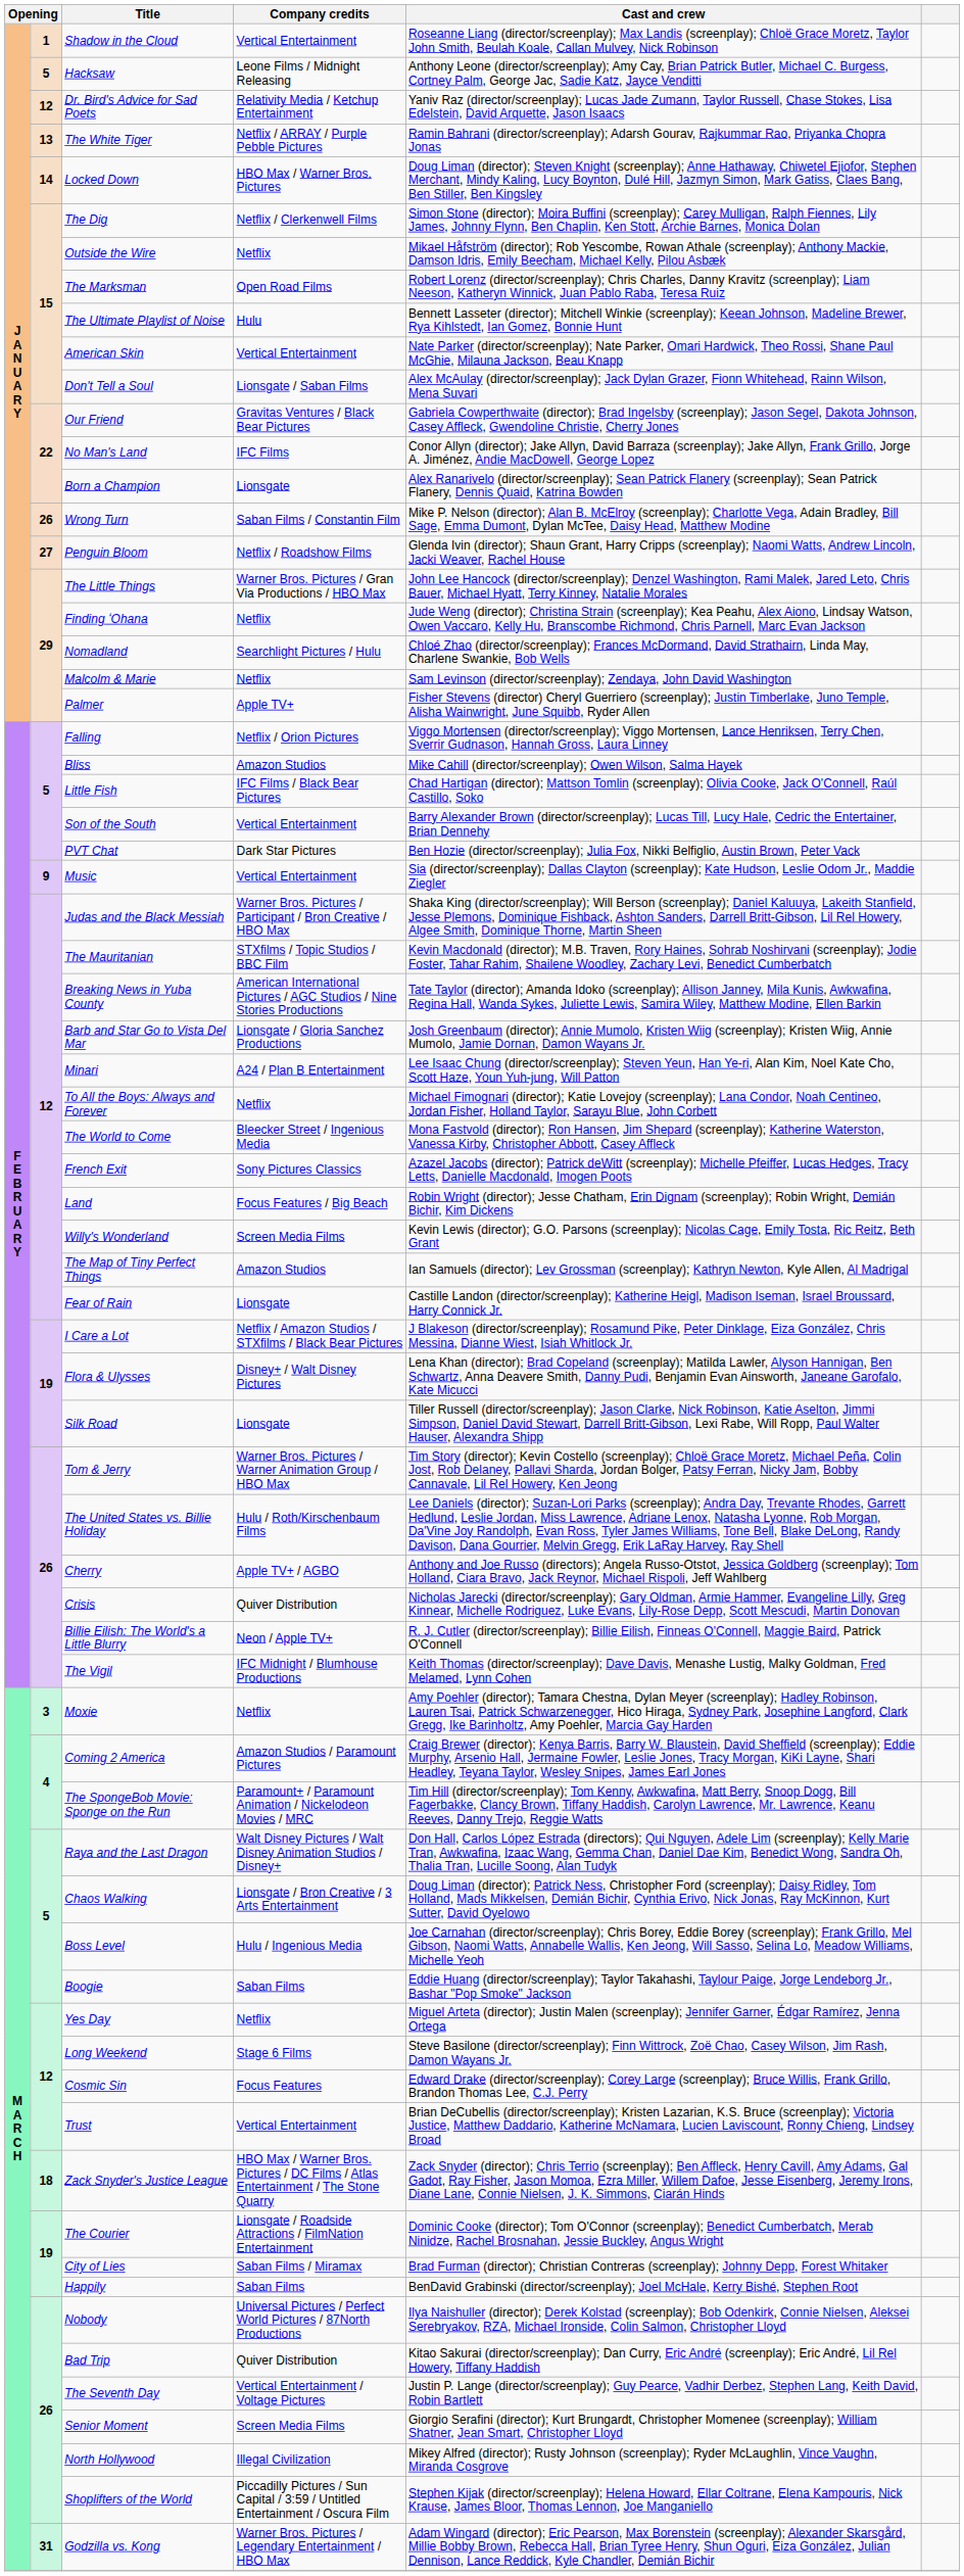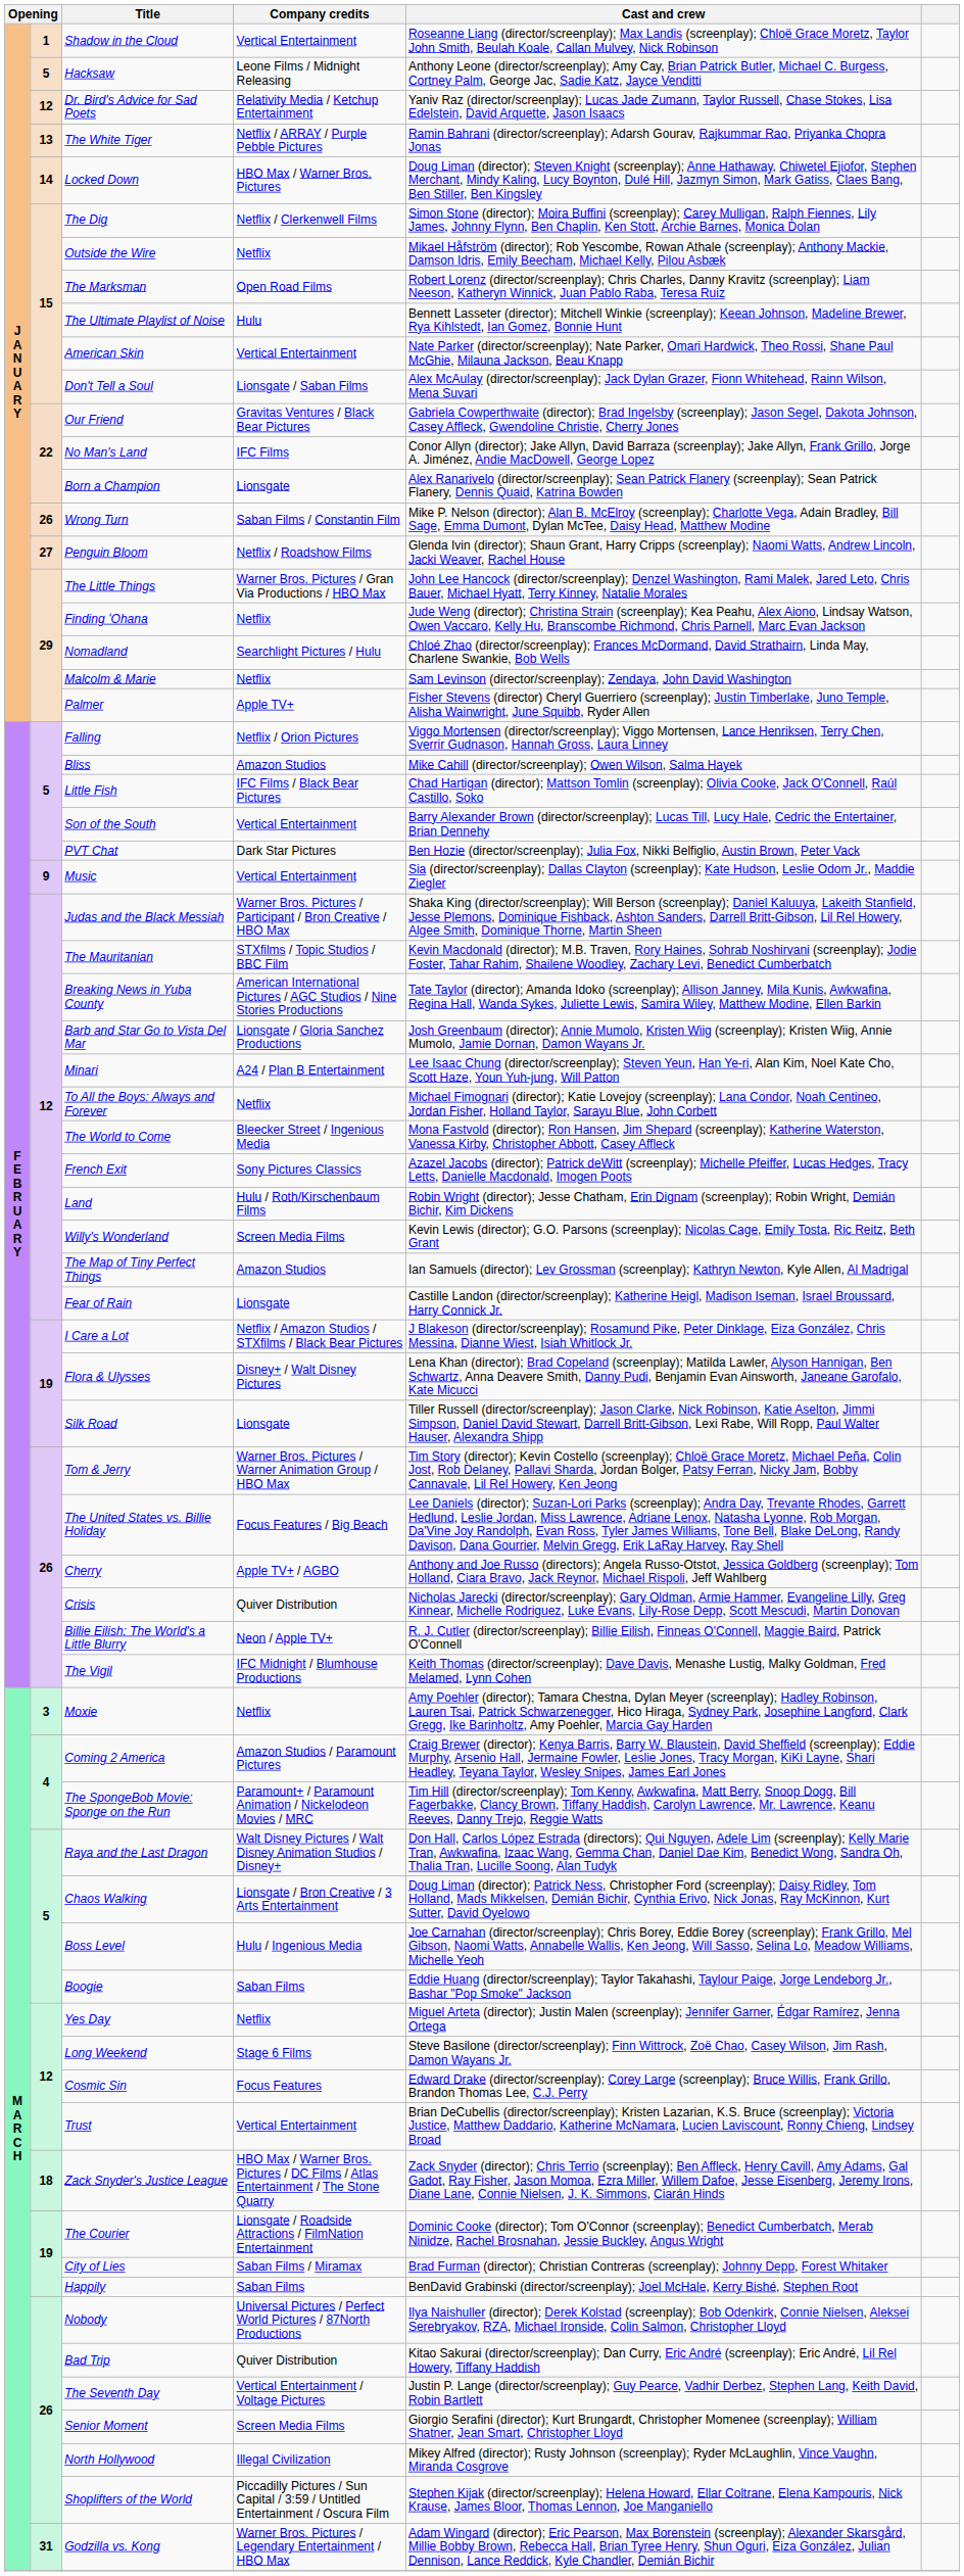Land | Company credits: Focus Features / Big Beach -> Hulu / Roth/Kirschenbaum Films
The United States vs. Billie Holiday | Company credits: Hulu / Roth/Kirschenbaum Films -> Focus Features / Big Beach
